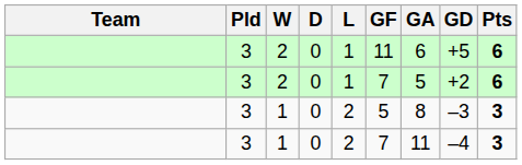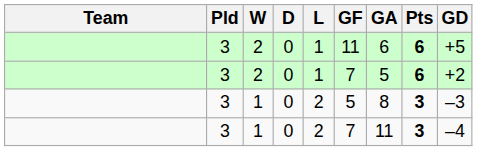columns swapped: GD <-> Pts
